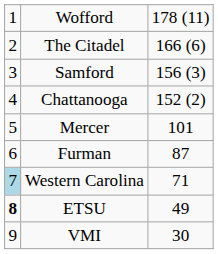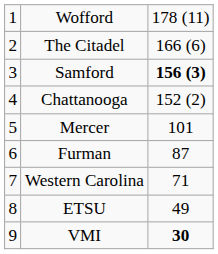Samford | column 3: normal -> bold
Western Carolina | column 1: lightblue background -> no background
ETSU | column 1: bold -> normal
VMI | column 3: normal -> bold
